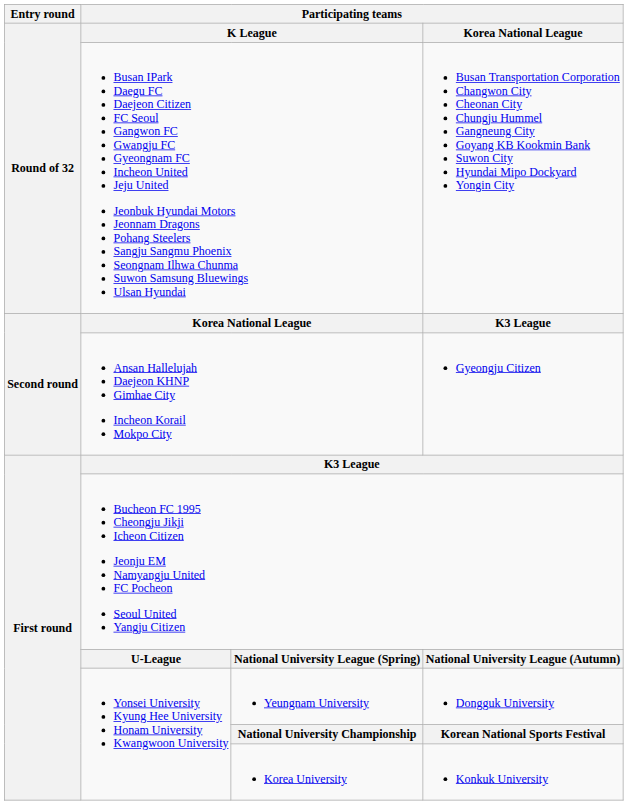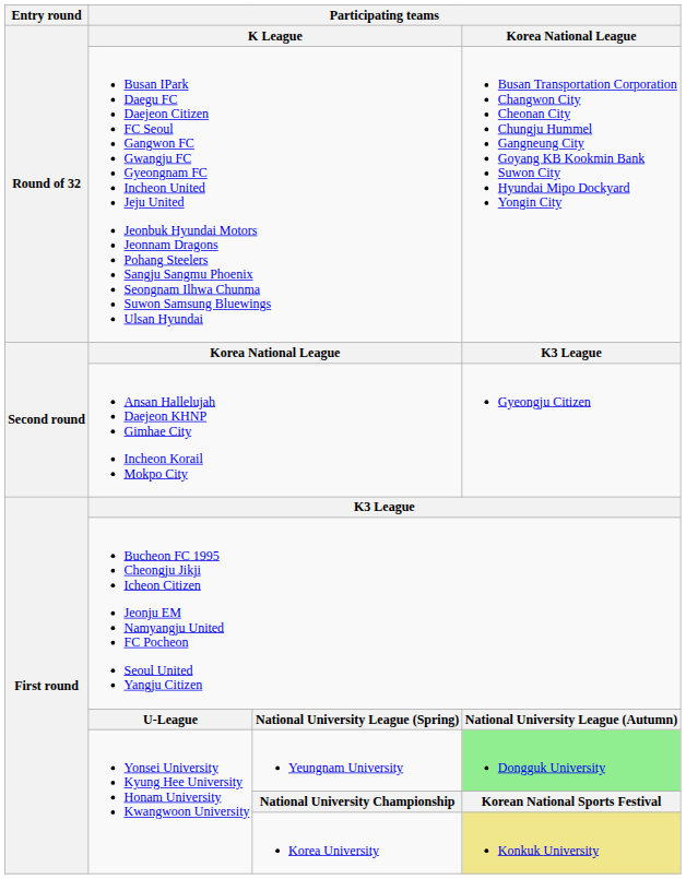Yeungnam University | Participating teams / Korea National League: no background -> lightgreen background
Korea University | Participating teams / Korea National League: no background -> khaki background
